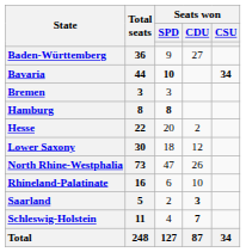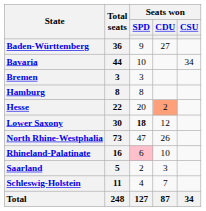Bavaria | Seats won / SPD: bold -> normal
Bavaria | Seats won / CSU: bold -> normal
Hamburg | Seats won / SPD: bold -> normal
Hesse | Seats won / CDU: no background -> lightsalmon background
Lower Saxony | Seats won / SPD: normal -> bold
Rhineland-Palatinate | Seats won / SPD: no background -> pink background
Saarland | Seats won / CDU: bold -> normal
Schleswig-Holstein | Seats won / CDU: bold -> normal
